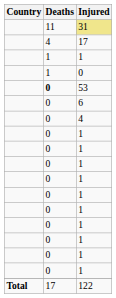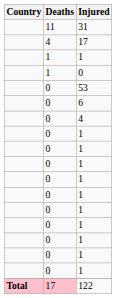31 | Injured: khaki background -> no background
53 | Deaths: bold -> normal
122 | Country: no background -> pink background
122 | Deaths: no background -> pink background
